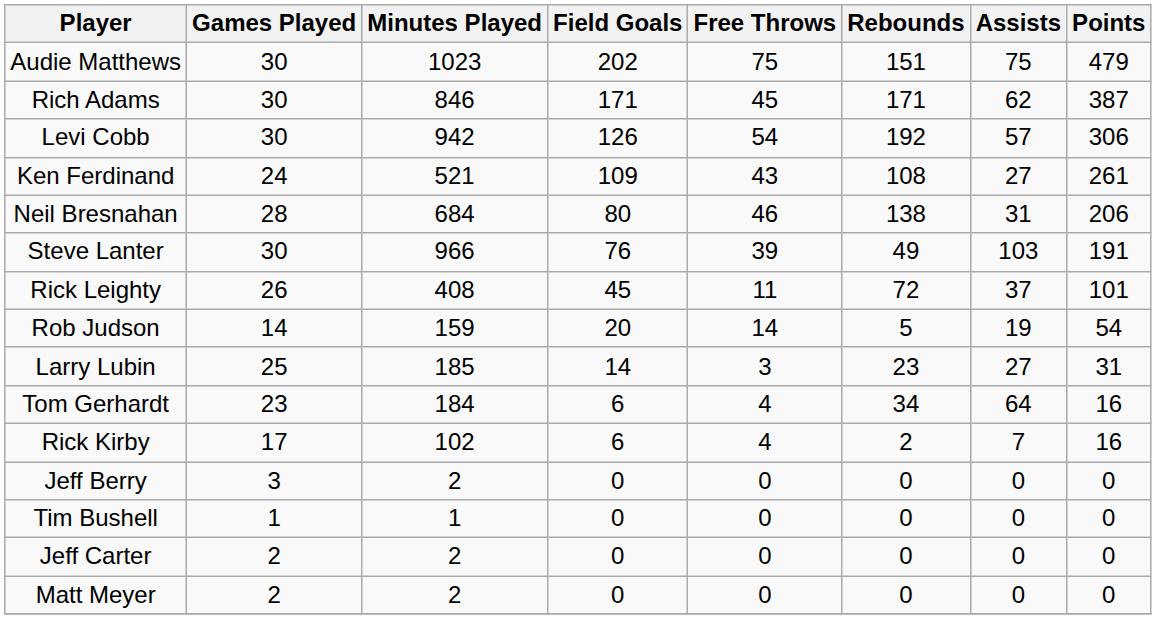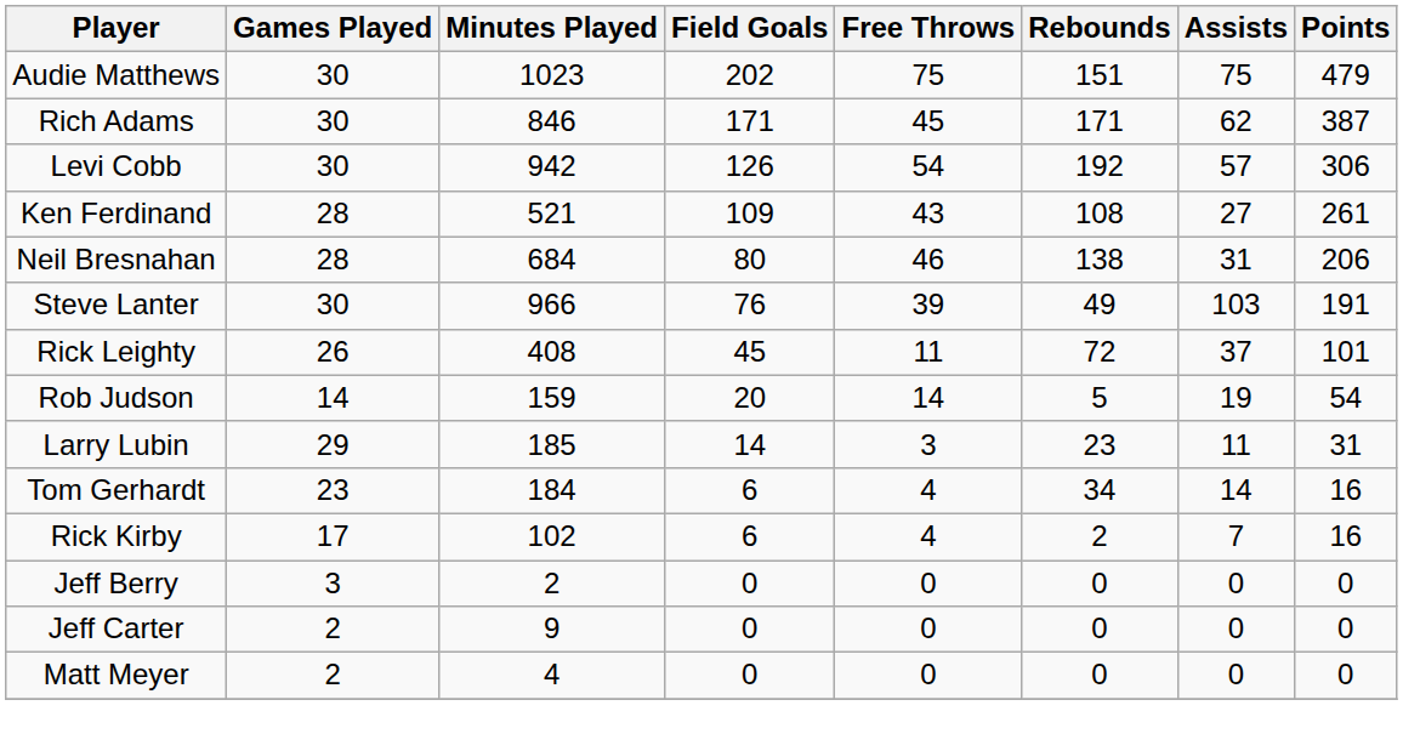Ken Ferdinand | Games Played: 24 -> 28
Larry Lubin | Games Played: 25 -> 29
Larry Lubin | Assists: 27 -> 11
Tom Gerhardt | Assists: 64 -> 14
- row: Tim Bushell | 1 | 1 | 0 | 0 | 0 | 0 | 0
Jeff Carter | Minutes Played: 2 -> 9
Matt Meyer | Minutes Played: 2 -> 4
